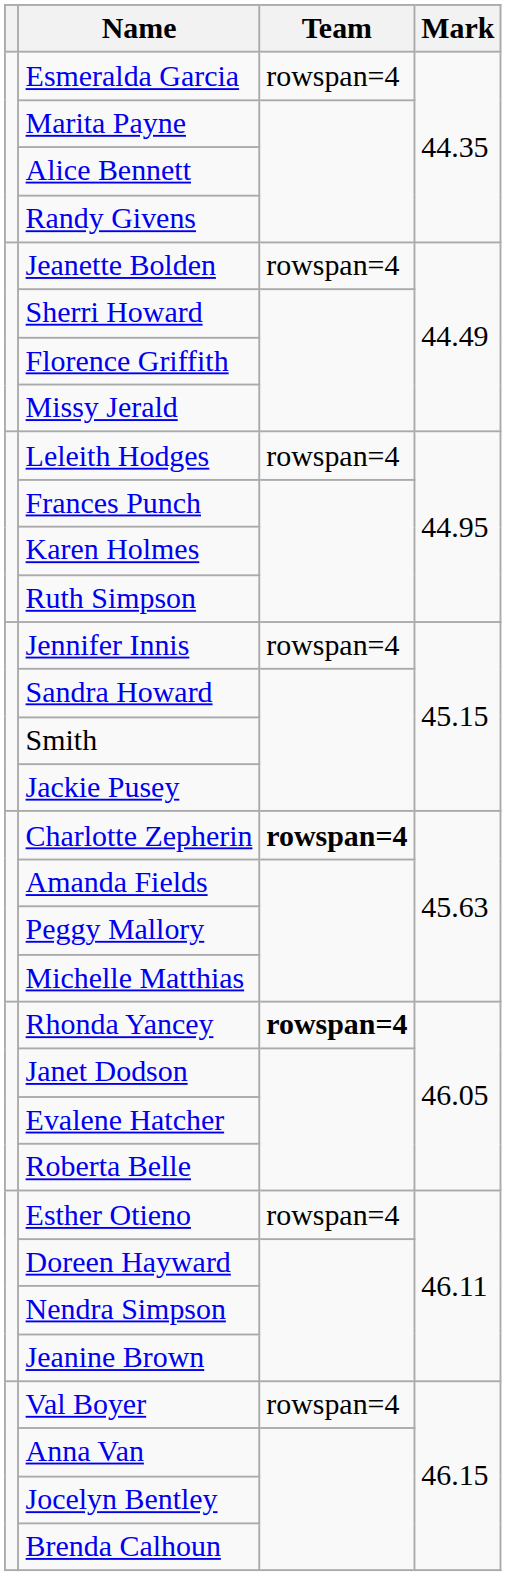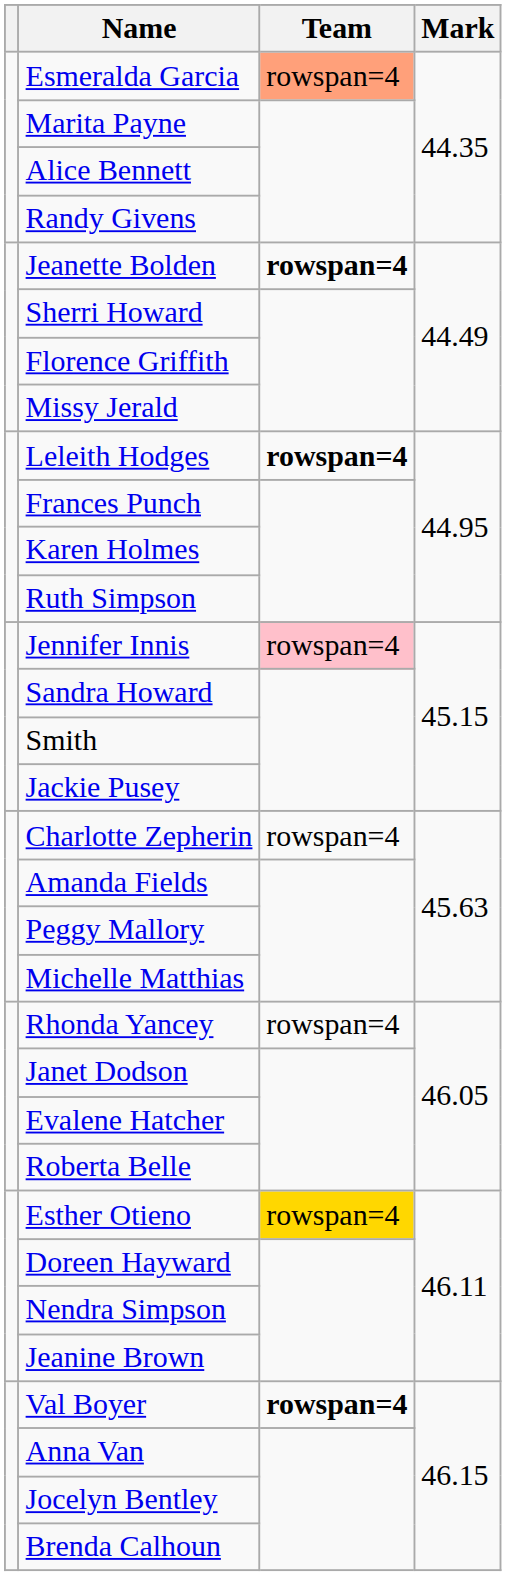Esmeralda Garcia | Team: no background -> lightsalmon background
Jeanette Bolden | Team: normal -> bold
Leleith Hodges | Team: normal -> bold
Jennifer Innis | Team: no background -> pink background
Charlotte Zepherin | Team: bold -> normal
Rhonda Yancey | Team: bold -> normal
Esther Otieno | Team: no background -> gold background
Val Boyer | Team: normal -> bold
